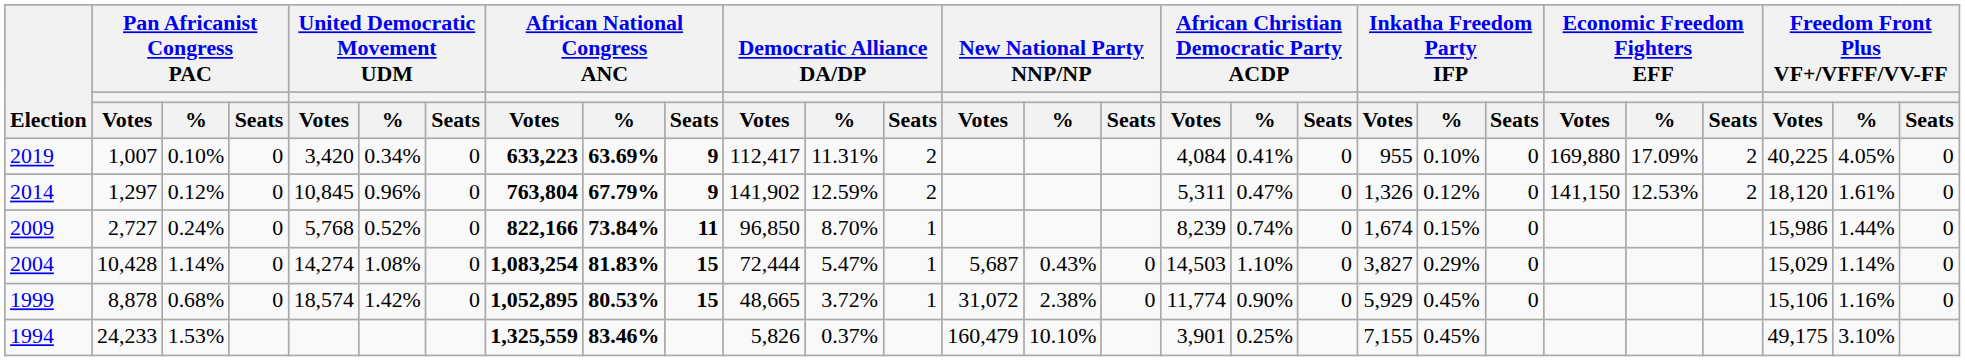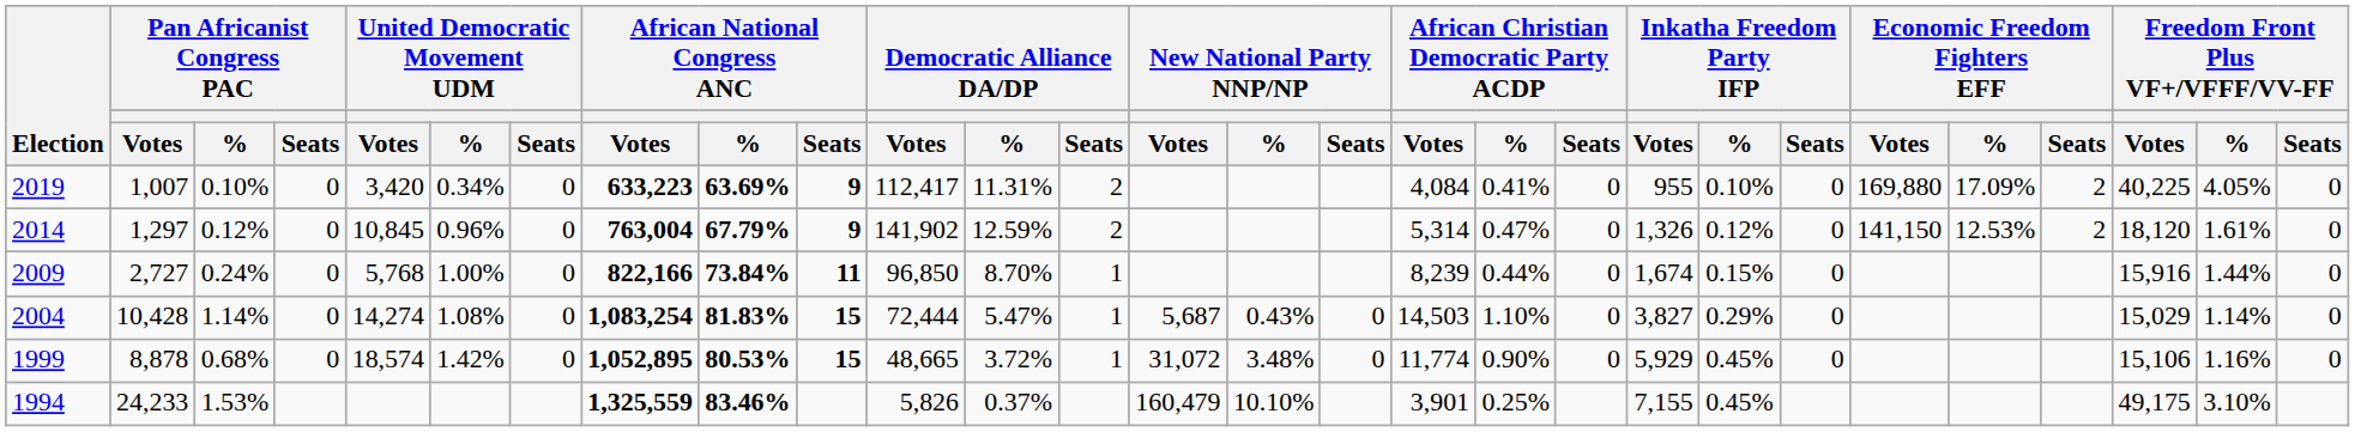2014 | African National Congress ANC / Votes: 763,804 -> 763,004
2014 | African Christian Democratic Party ACDP / Votes: 5,311 -> 5,314
2009 | United Democratic Movement UDM / %: 0.52% -> 1.00%
2009 | African Christian Democratic Party ACDP / %: 0.74% -> 0.44%
2009 | Freedom Front Plus VF+/VFFF/VV-FF / Votes: 15,986 -> 15,916
1999 | New National Party NNP/NP / %: 2.38% -> 3.48%
